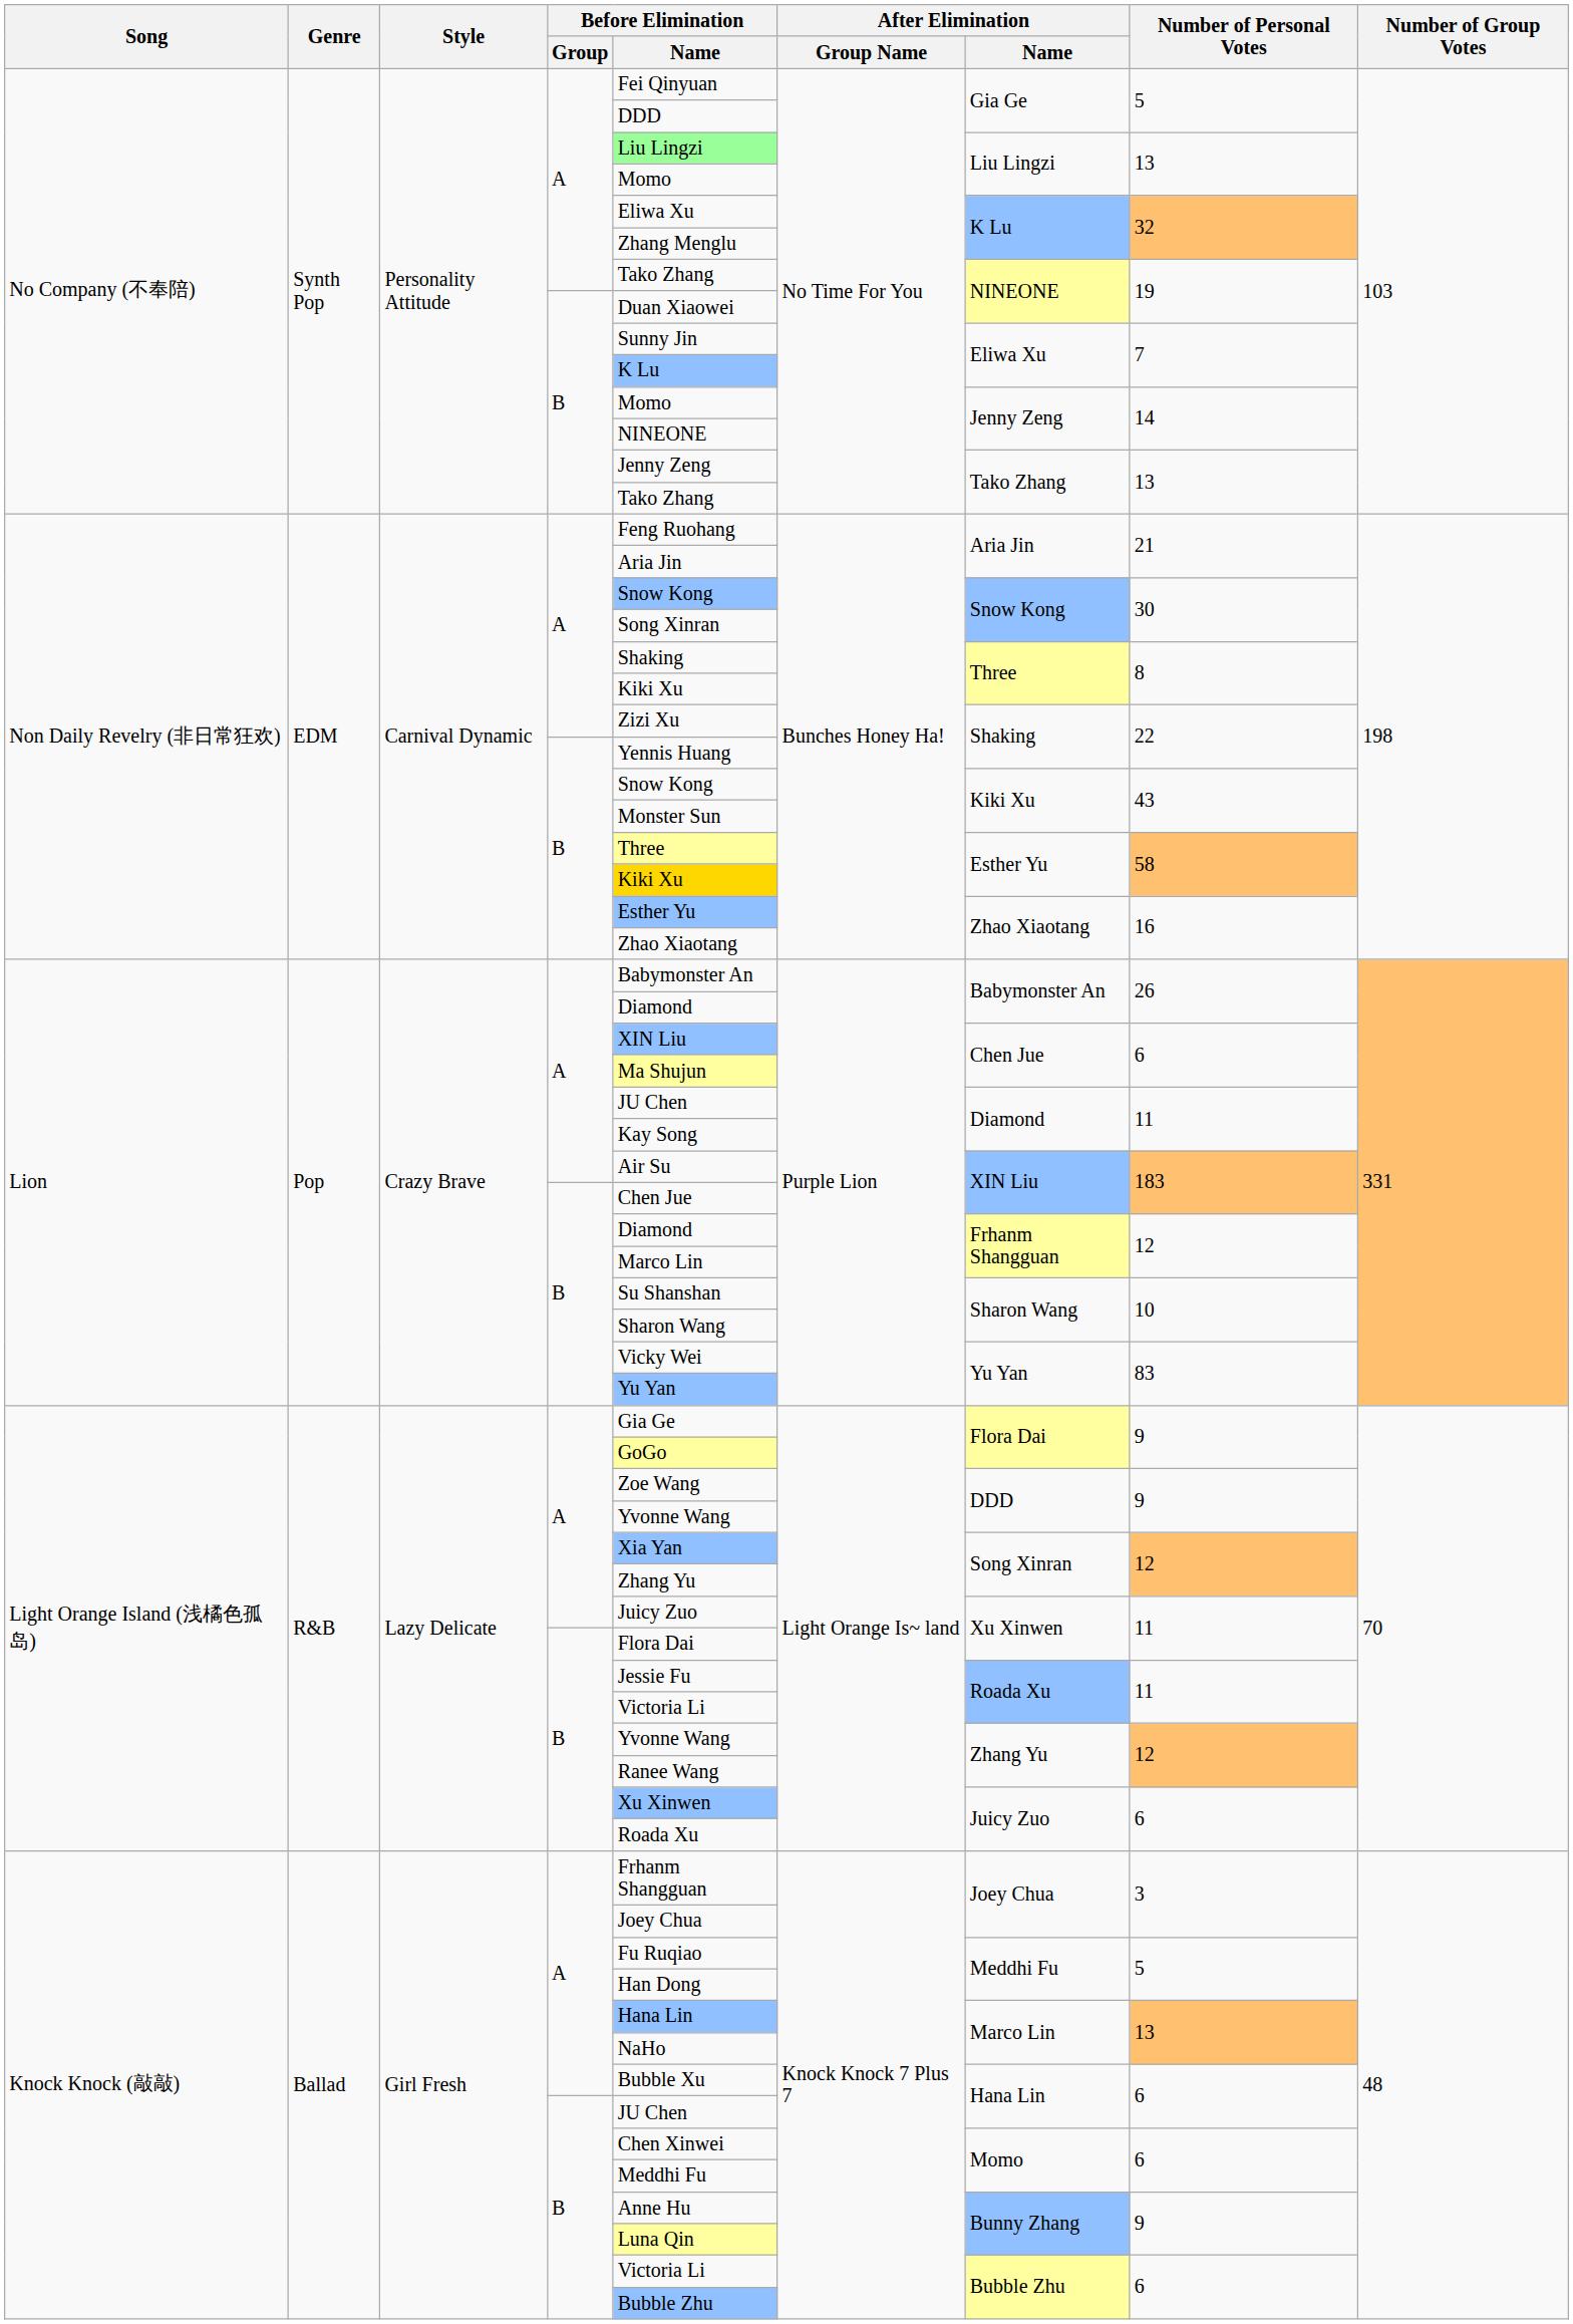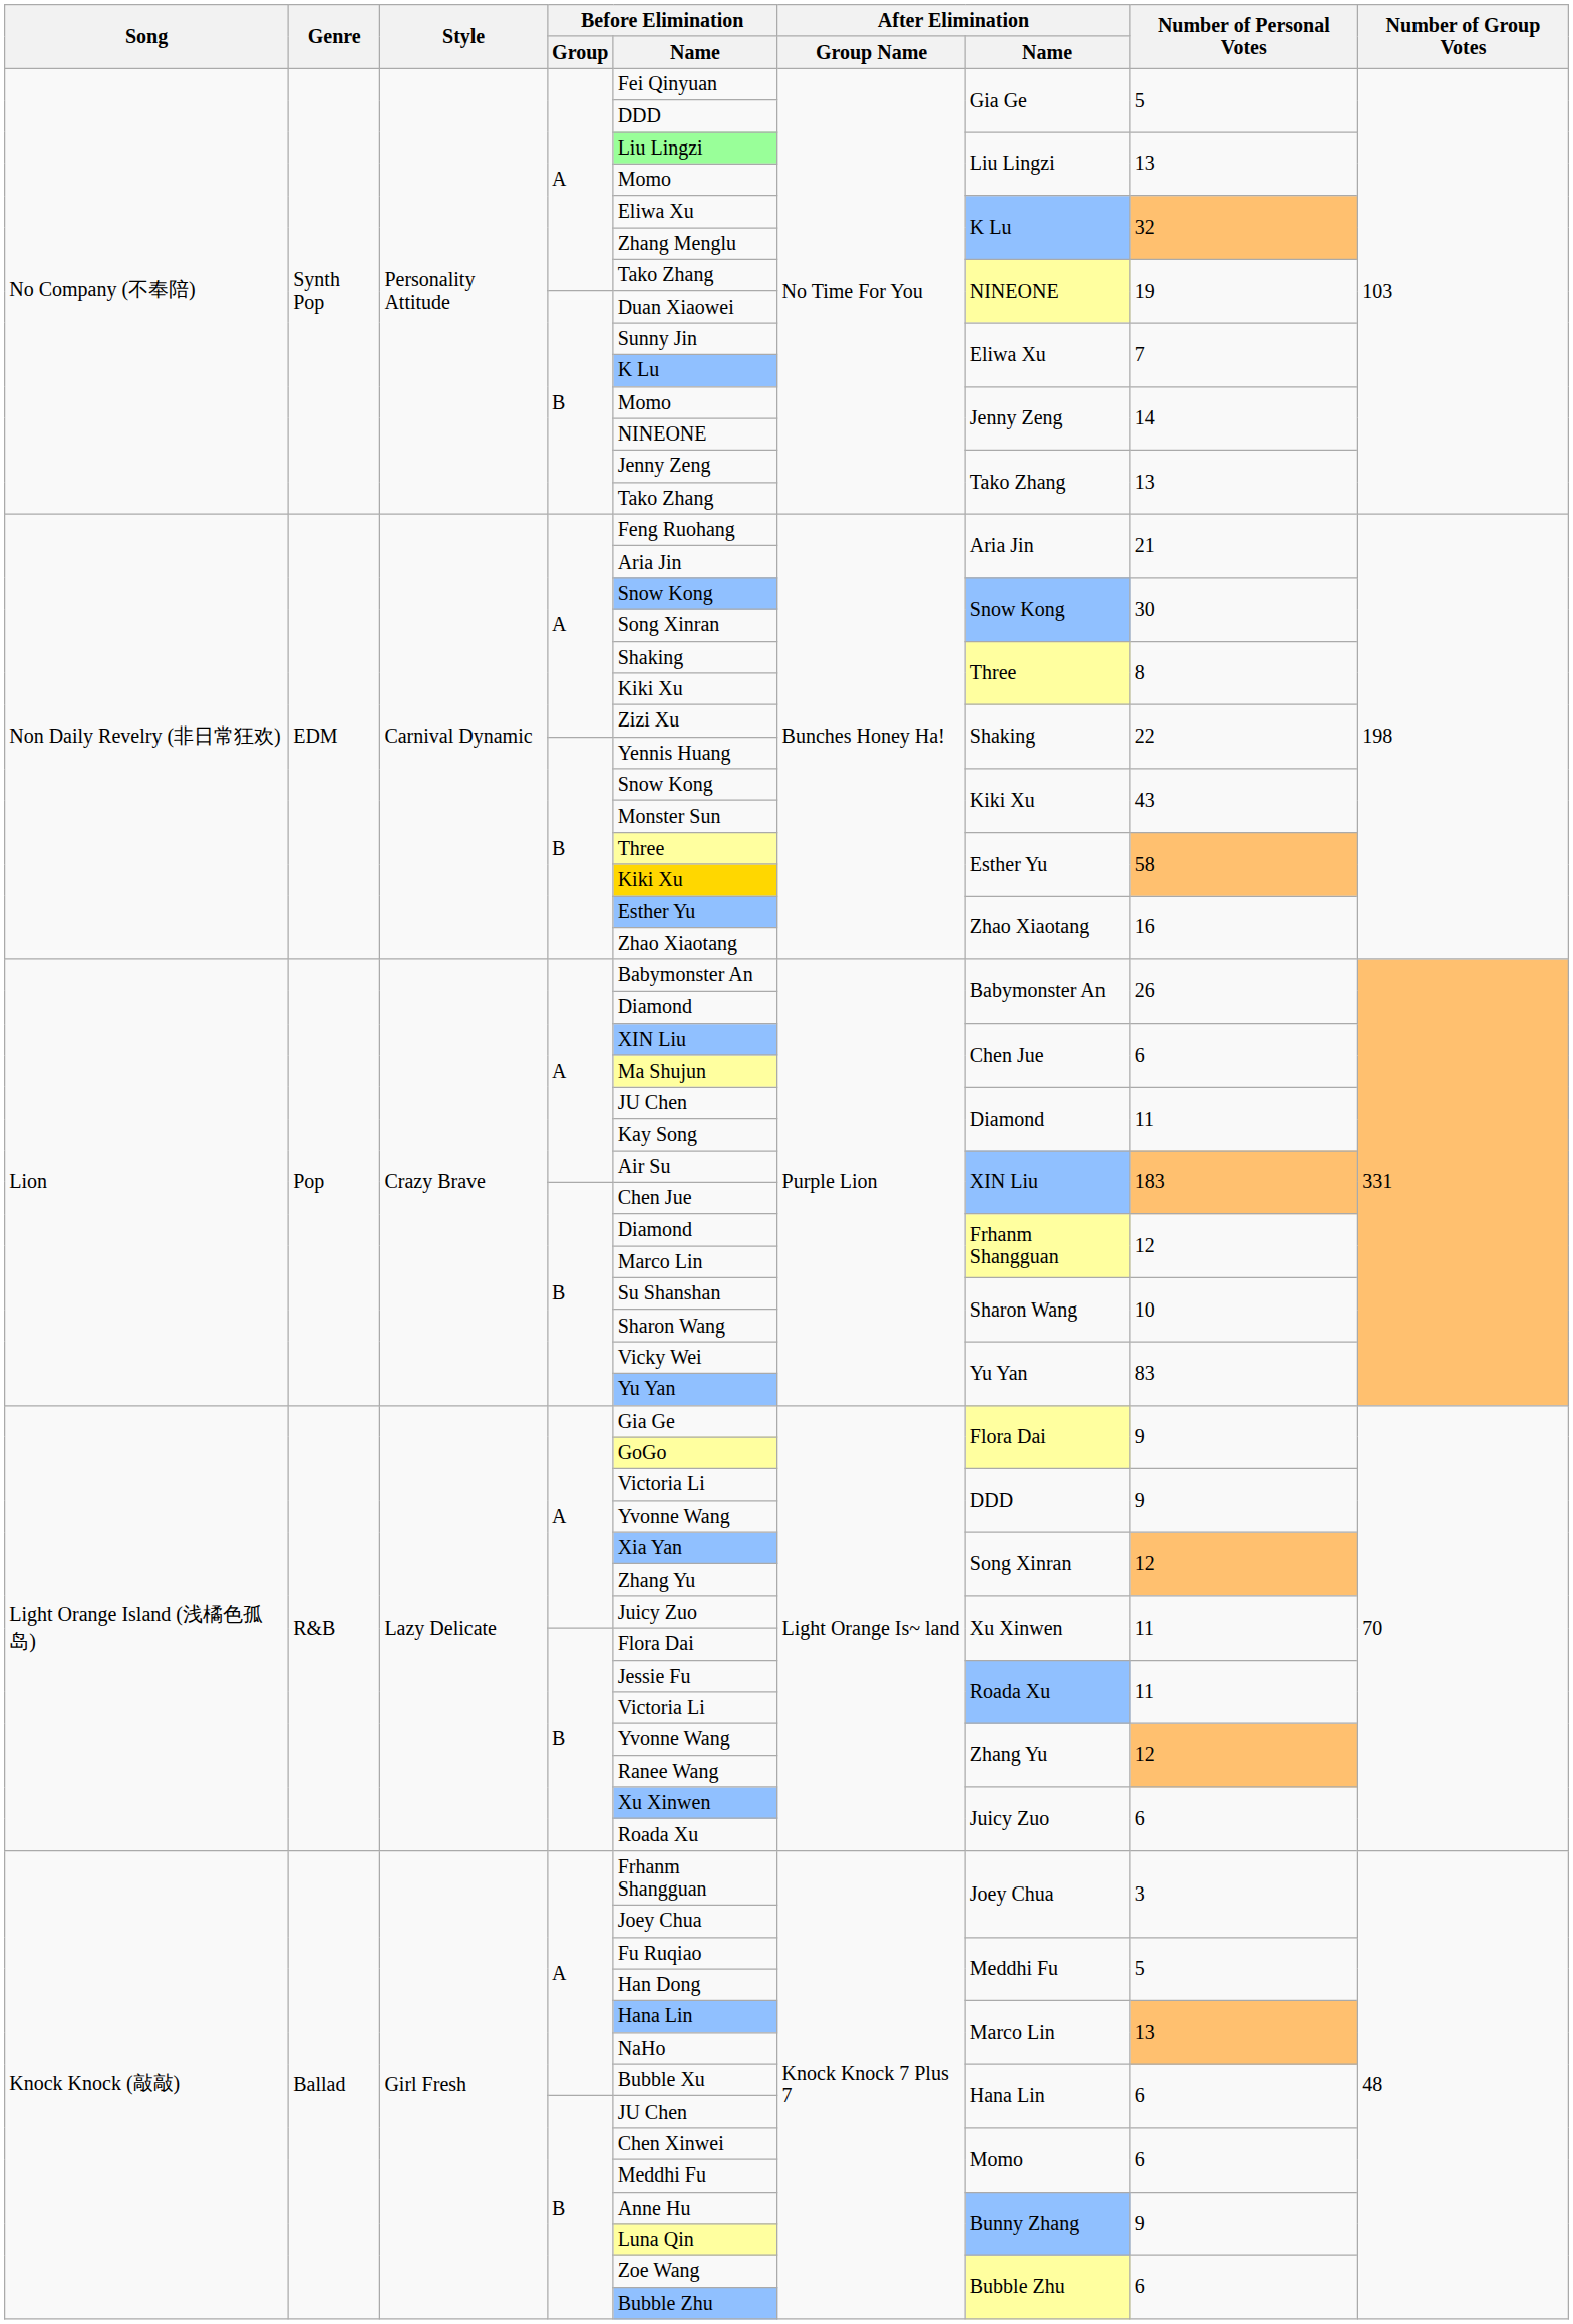row 47 | Before Elimination / Name: Zoe Wang -> Victoria Li
row 71 | Before Elimination / Name: Victoria Li -> Zoe Wang
